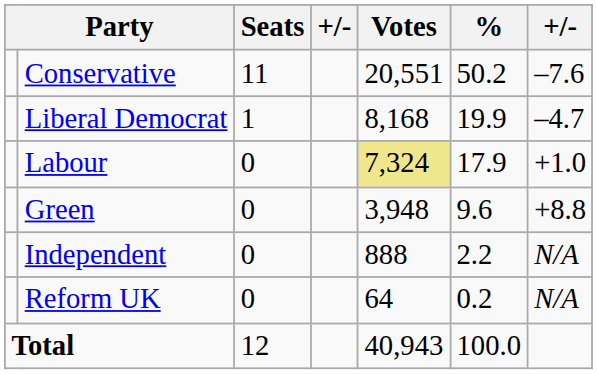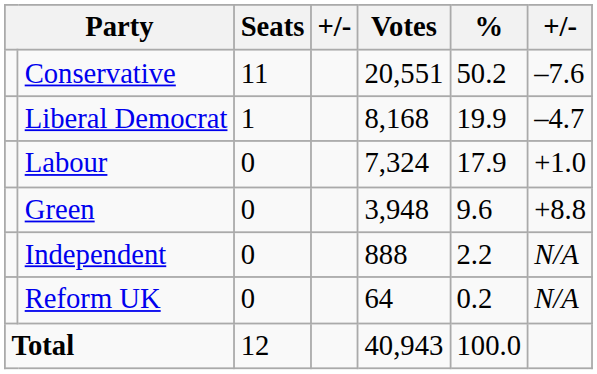Labour | Votes: khaki background -> no background
